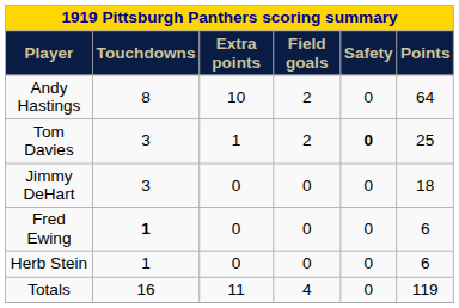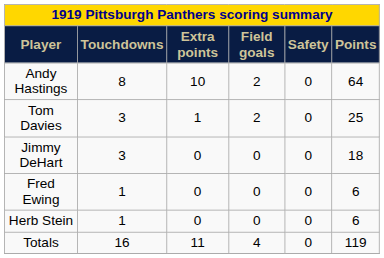Tom Davies | Safety: bold -> normal
Fred Ewing | Touchdowns: bold -> normal
